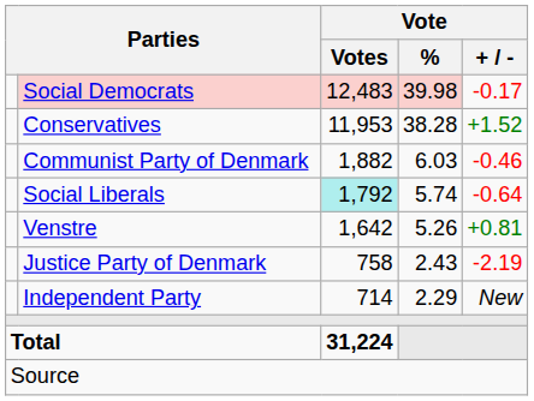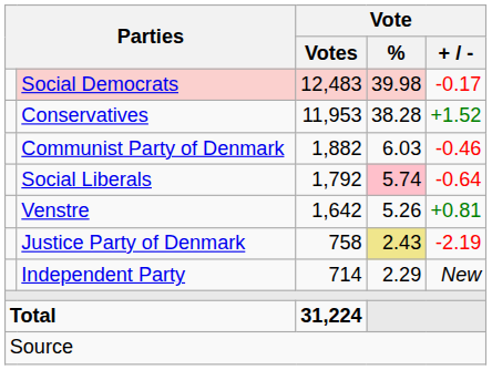Social Liberals | Vote / Votes: paleturquoise background -> no background
Social Liberals | Vote / %: no background -> pink background
Justice Party of Denmark | Vote / %: no background -> khaki background
